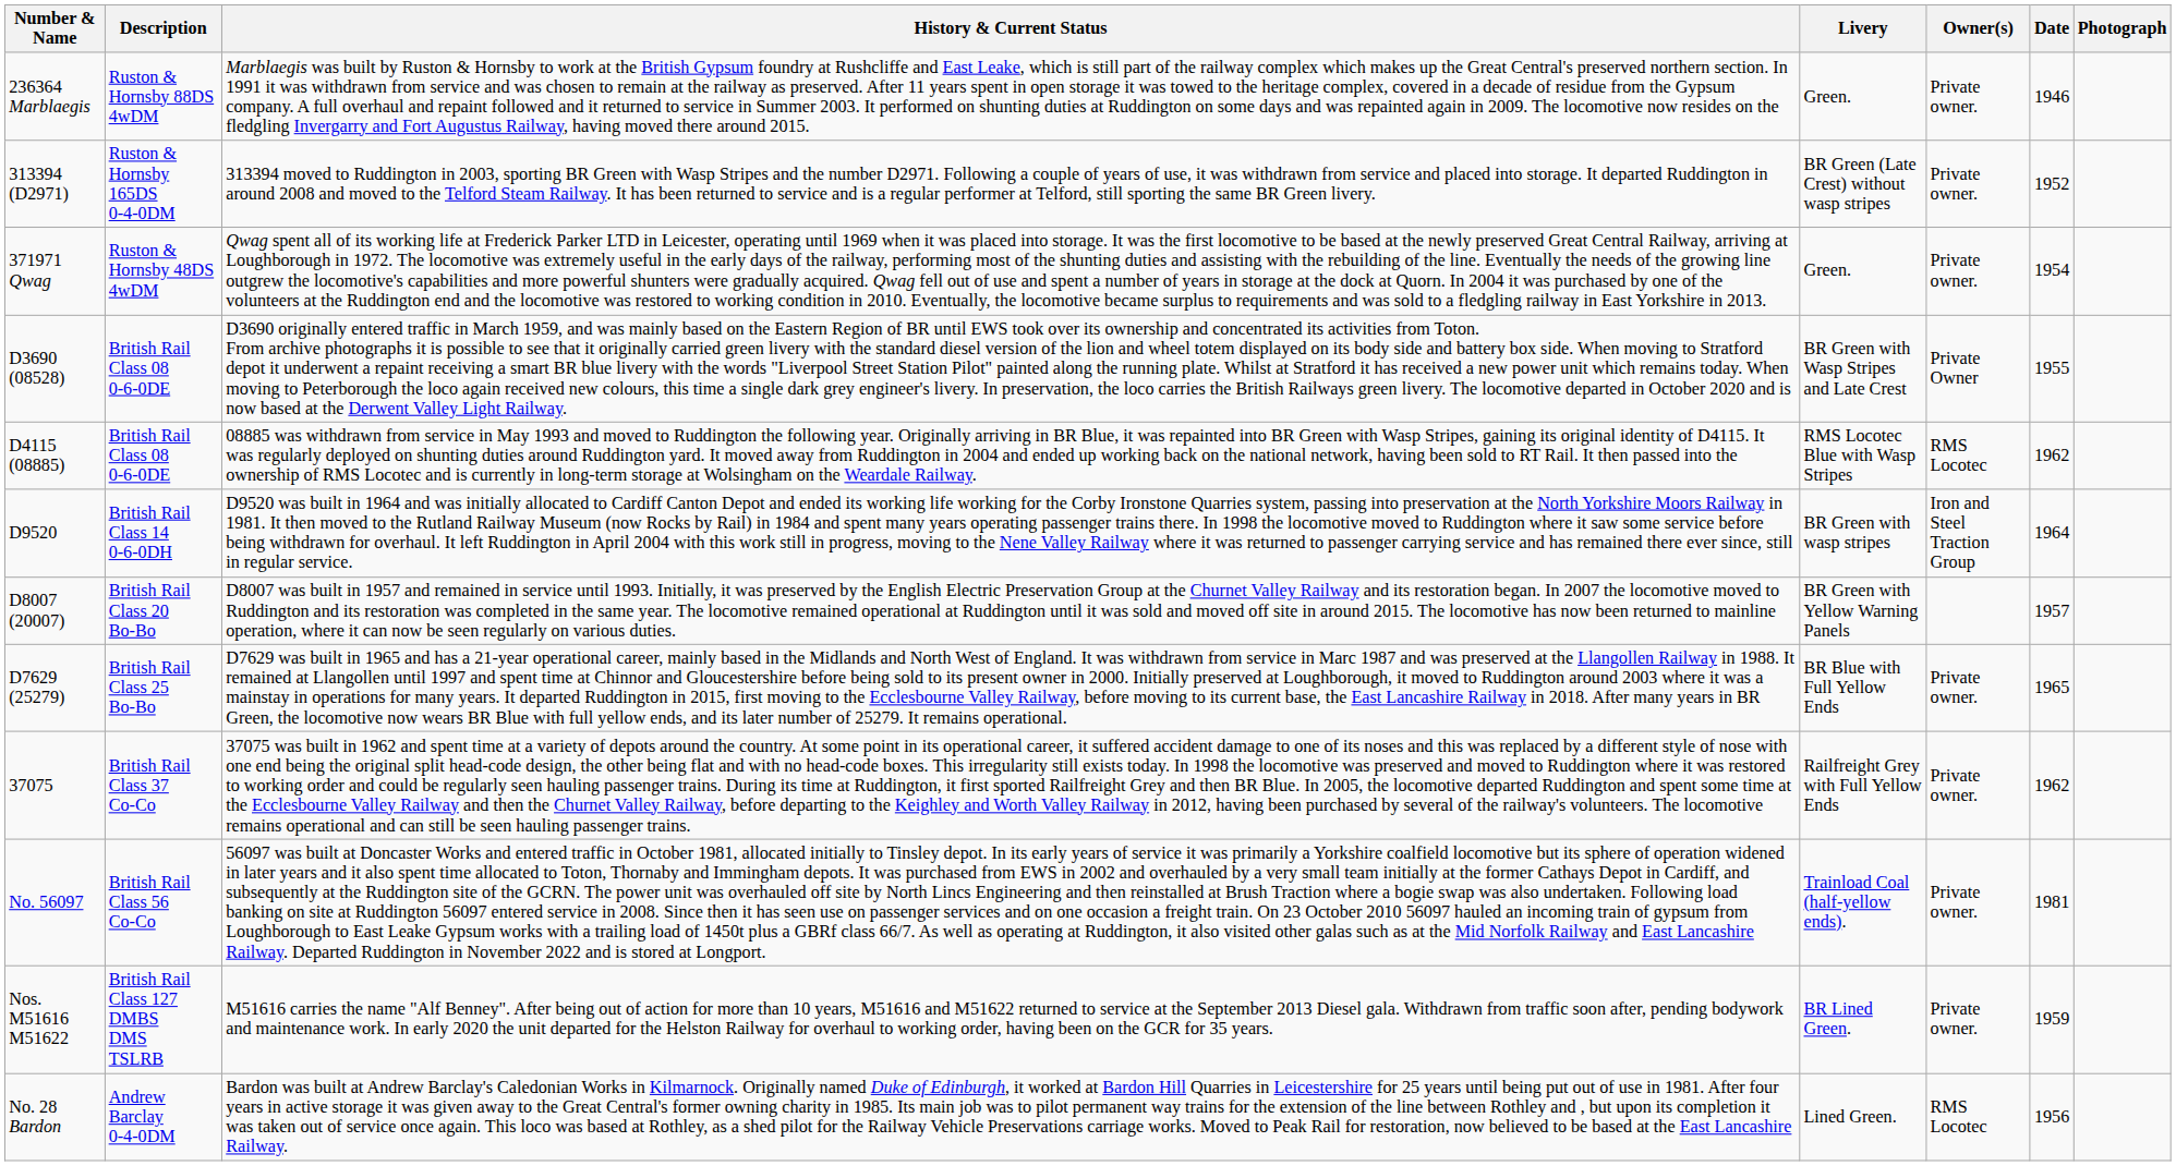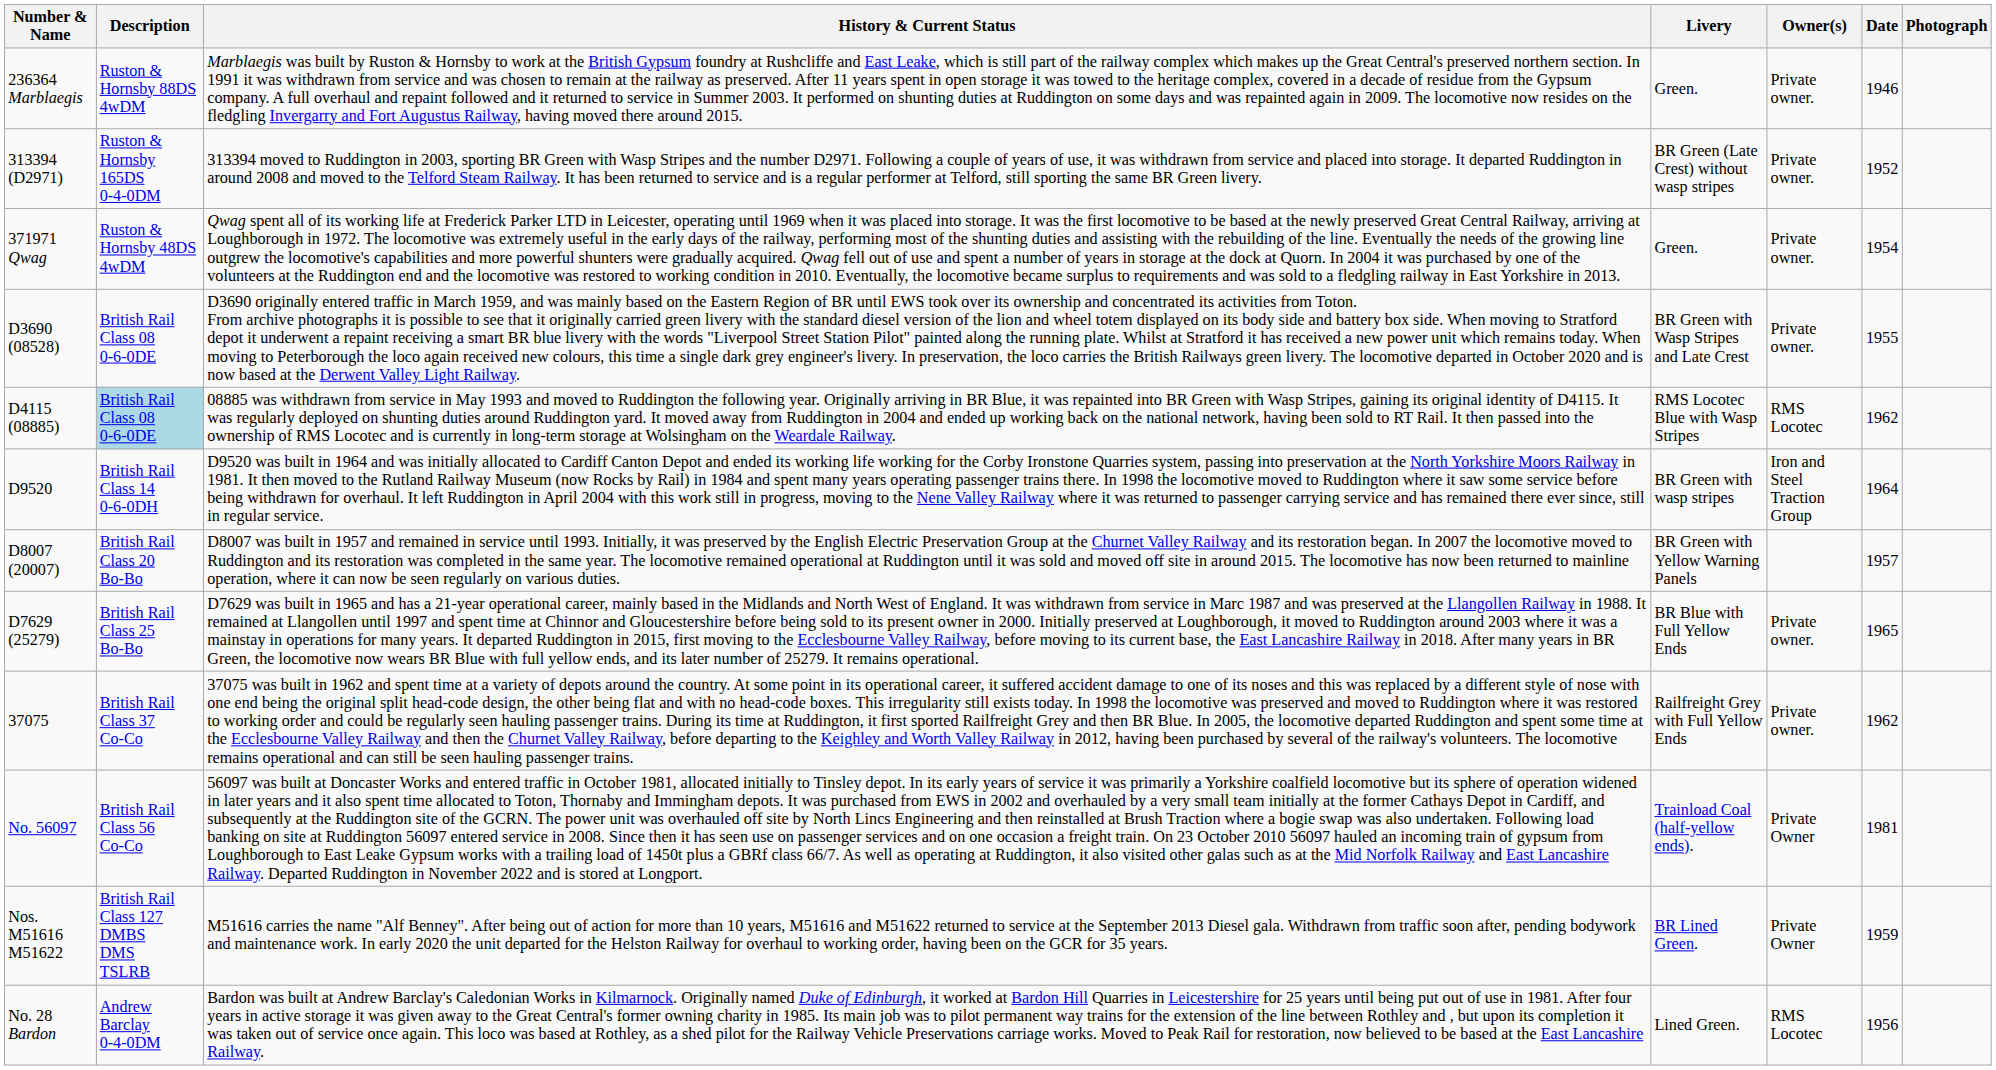row 5 | Owner(s): Private Owner -> Private owner.
row 6 | Description: no background -> lightblue background
row 11 | Owner(s): Private owner. -> Private Owner
row 12 | Owner(s): Private owner. -> Private Owner
